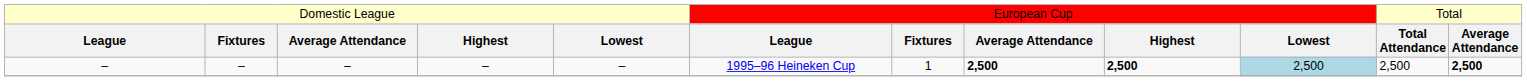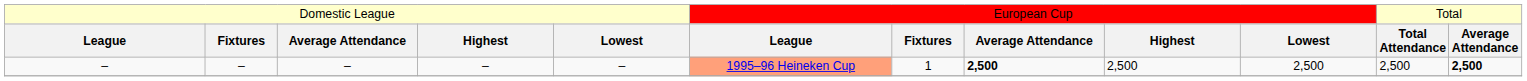row 3 | column 6: no background -> lightsalmon background
row 3 | column 9: bold -> normal
row 3 | column 10: lightblue background -> no background
